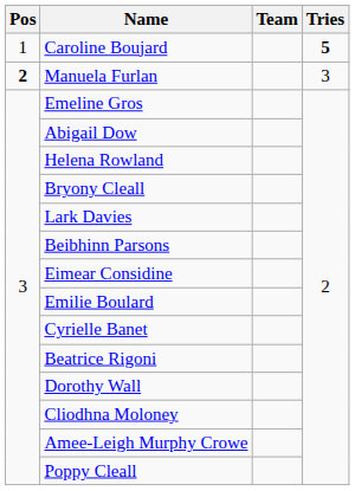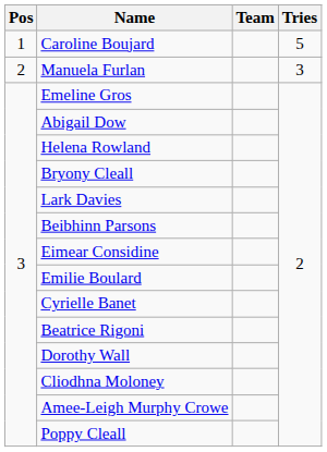Caroline Boujard | Tries: bold -> normal
Manuela Furlan | Pos: bold -> normal
